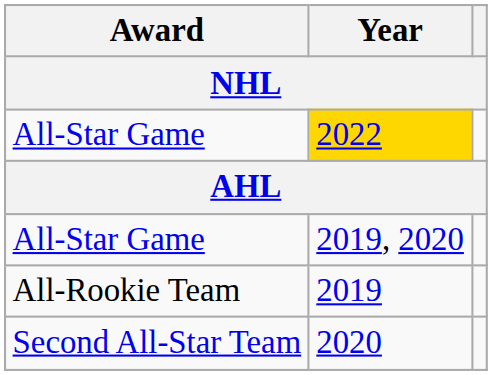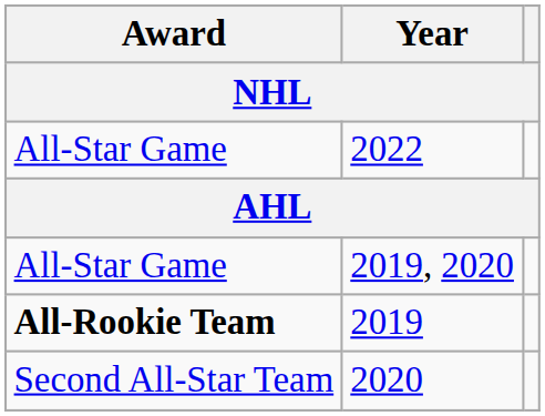row 3 | Year: gold background -> no background
row 6 | Award: normal -> bold
